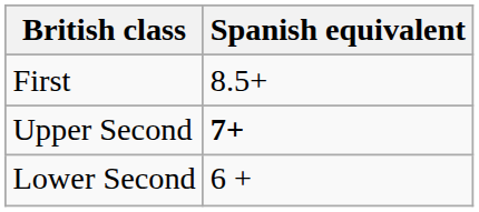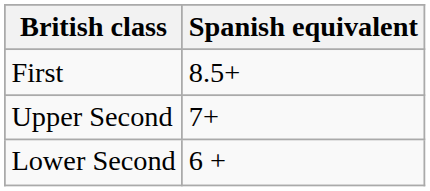Upper Second | Spanish equivalent: bold -> normal
